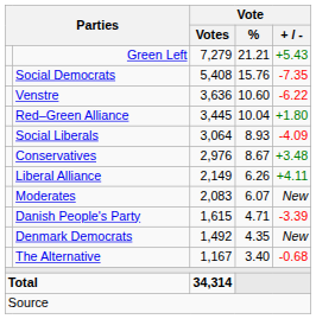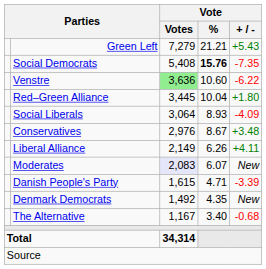Social Democrats | Vote / %: normal -> bold
Venstre | Vote / Votes: no background -> lightgreen background
Moderates | Vote / Votes: no background -> lavender background
